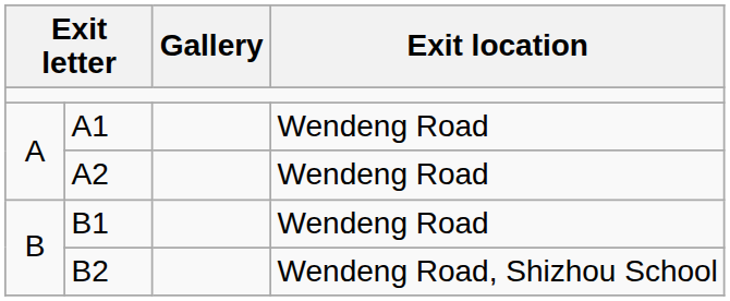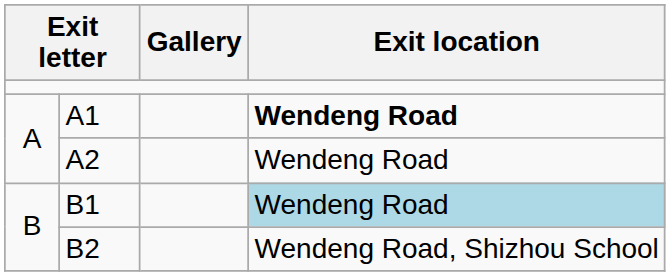A1 | Exit location: normal -> bold
B1 | Exit location: no background -> lightblue background
